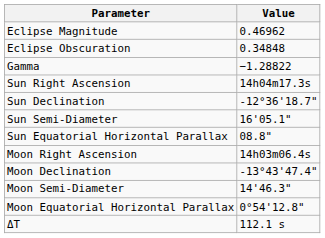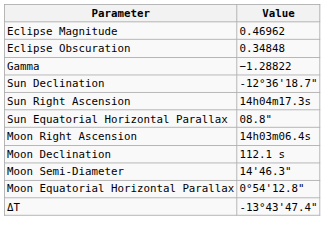rows swapped: Sun Right Ascension <-> Sun Declination
- row: Sun Semi-Diameter | 16'05.1"
Moon Declination | Value: -13°43'47.4" -> 112.1 s
ΔT | Value: 112.1 s -> -13°43'47.4"
